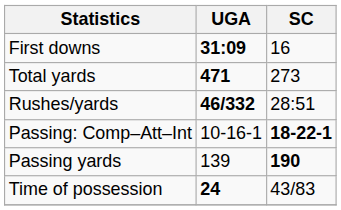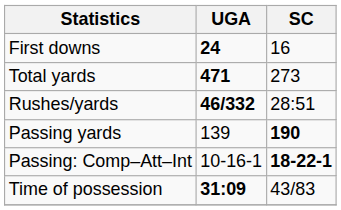First downs | UGA: 31:09 -> 24
rows swapped: Passing yards <-> Passing: Comp–Att–Int
Time of possession | UGA: 24 -> 31:09
